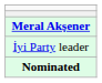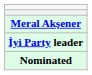row 4 | column 1: normal -> bold
